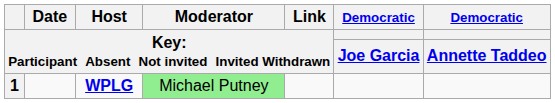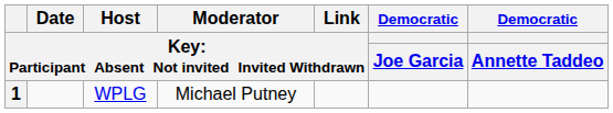1 | column 3: bold -> normal
1 | column 4: lightgreen background -> no background
